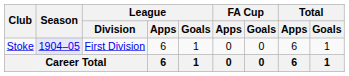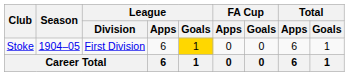Stoke | Season: lavender background -> no background
Stoke | League / Goals: no background -> gold background
